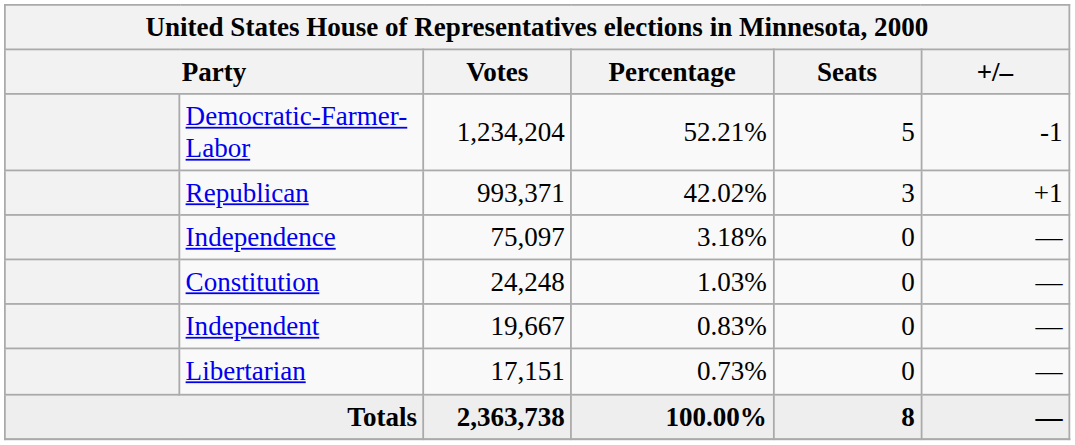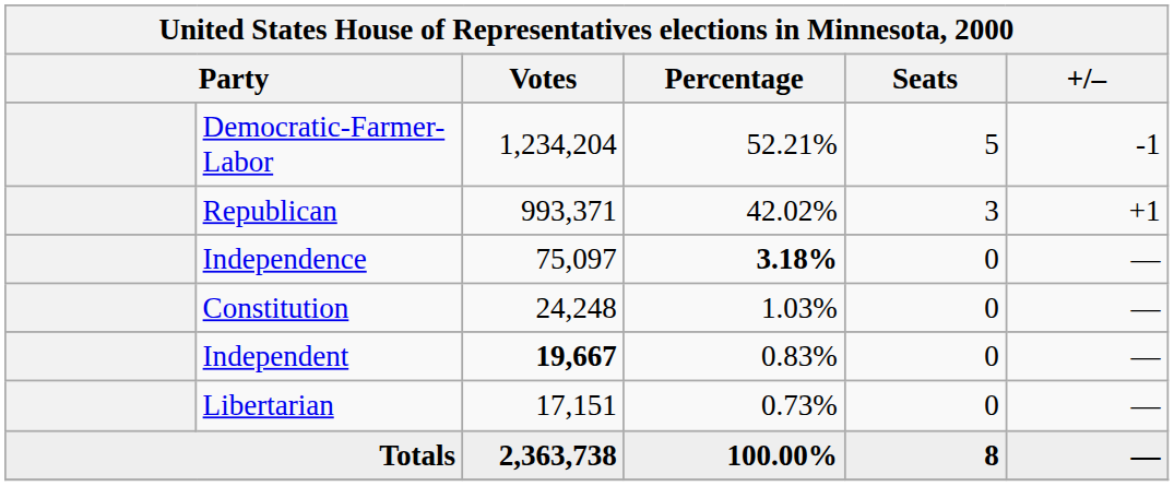Independence | Percentage: normal -> bold
Independent | Votes: normal -> bold
